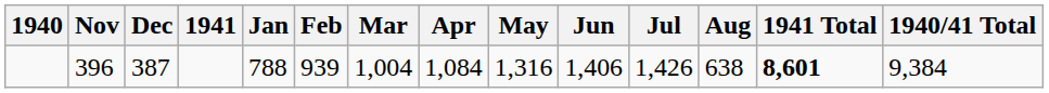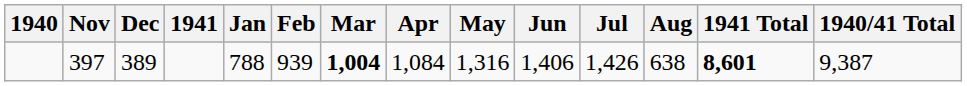row 2 | Nov: 396 -> 397
row 2 | Dec: 387 -> 389
row 2 | Mar: normal -> bold
row 2 | 1940/41 Total: 9,384 -> 9,387
